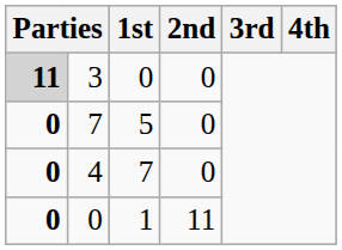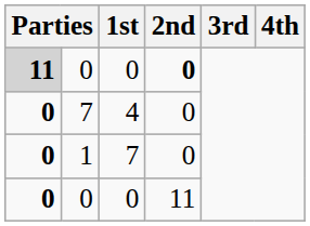row 2 | column 2: 3 -> 0
row 2 | 2nd: normal -> bold
row 3 | 1st: 5 -> 4
row 4 | column 2: 4 -> 1
row 5 | 1st: 1 -> 0
